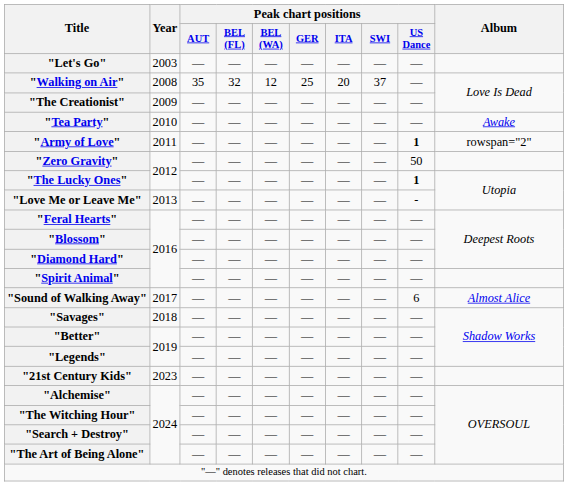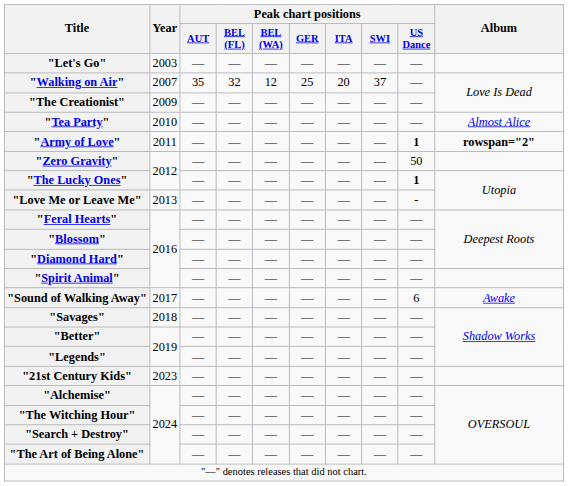"Walking on Air" | Year: 2008 -> 2007
"Tea Party" | Album: Awake -> Almost Alice
"Army of Love" | Album: normal -> bold
"Sound of Walking Away" | Album: Almost Alice -> Awake
